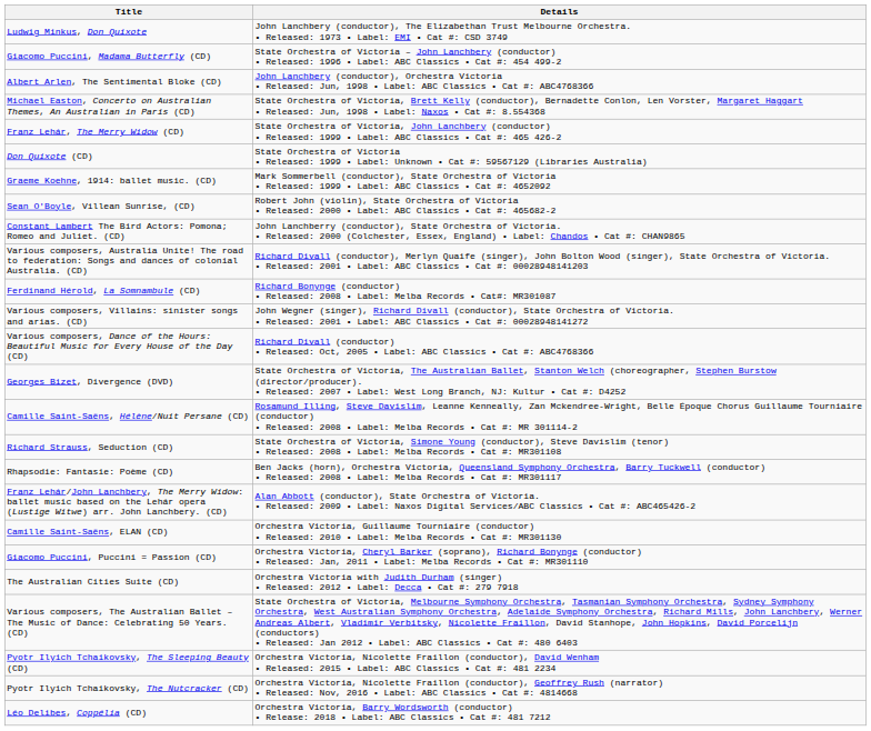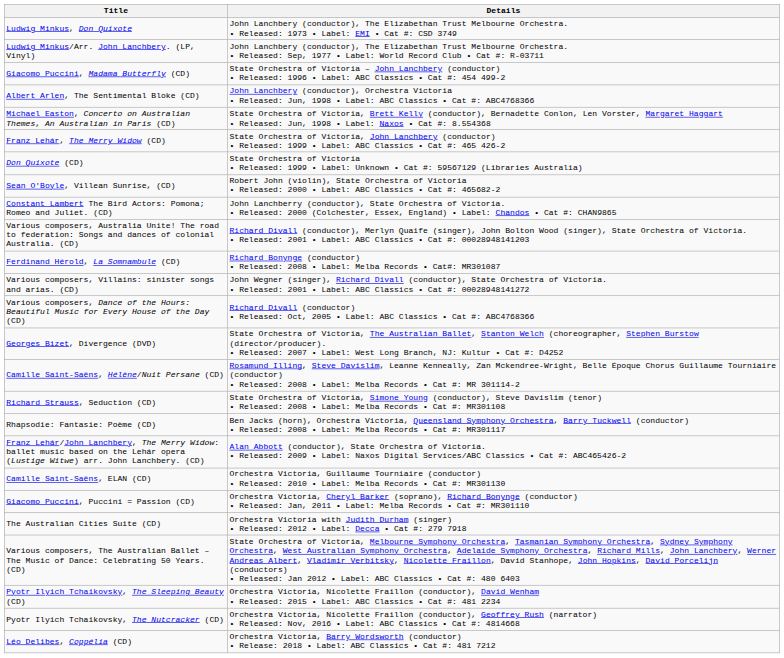+ row: Ludwig Minkus/Arr. John Lanchbery. (LP, Vinyl) | John Lanchbery (conductor), The Elizabethan Trust Melbourne Orchestra. • Released: Sep, 1977 • Label: World Record Club • Cat #: R-03711
- row: Graeme Koehne, 1914: ballet music. (CD) | Mark Sommerbell (conductor), State Orchestra of Victoria • Released: 1999 • Label: ABC Classics • Cat #: 4652092
